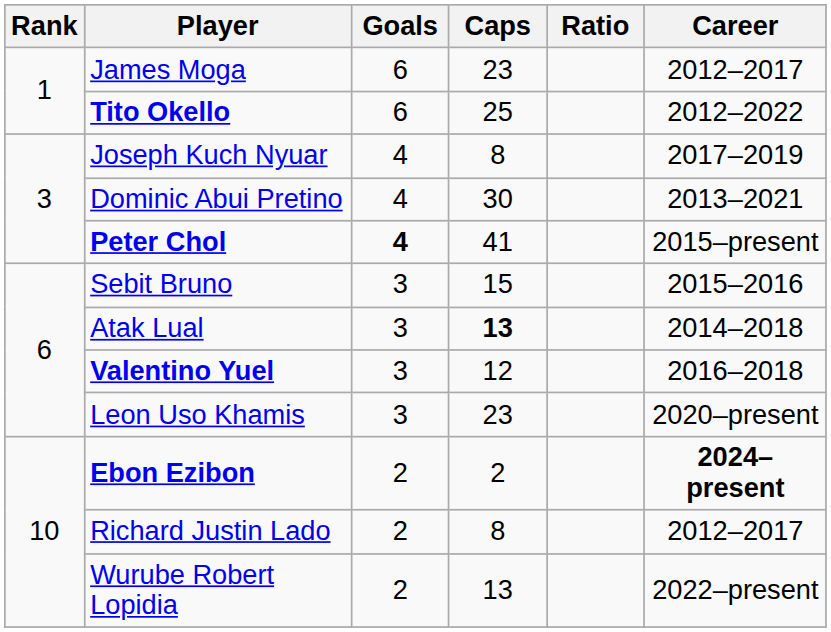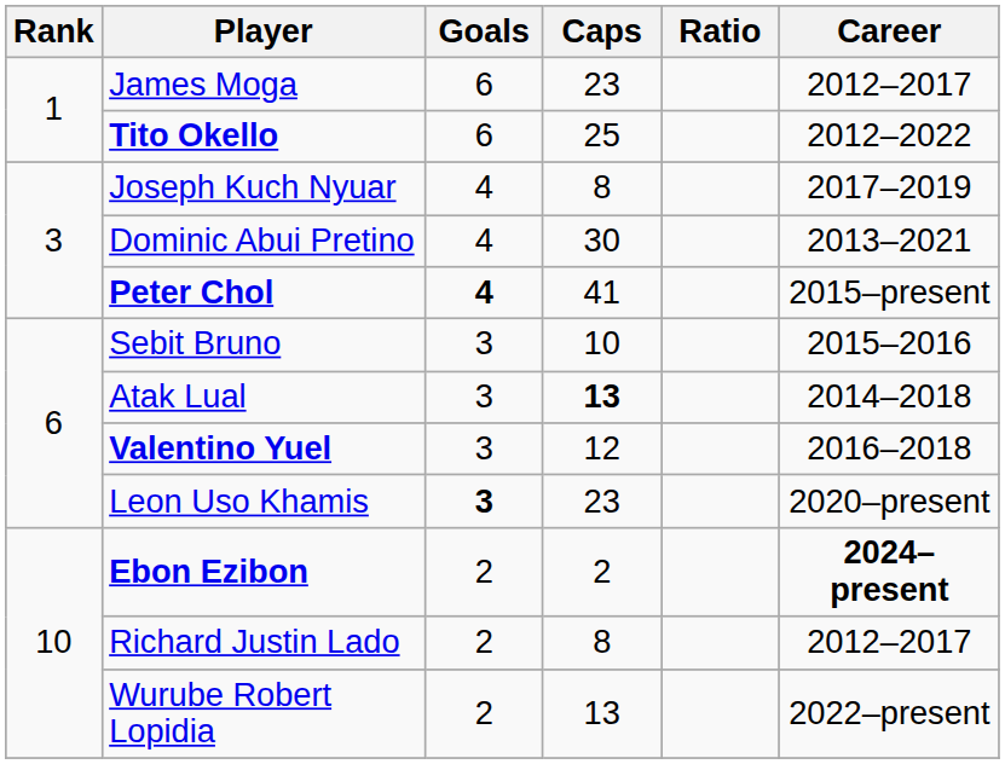Sebit Bruno | Caps: 15 -> 10
Leon Uso Khamis | Goals: normal -> bold
